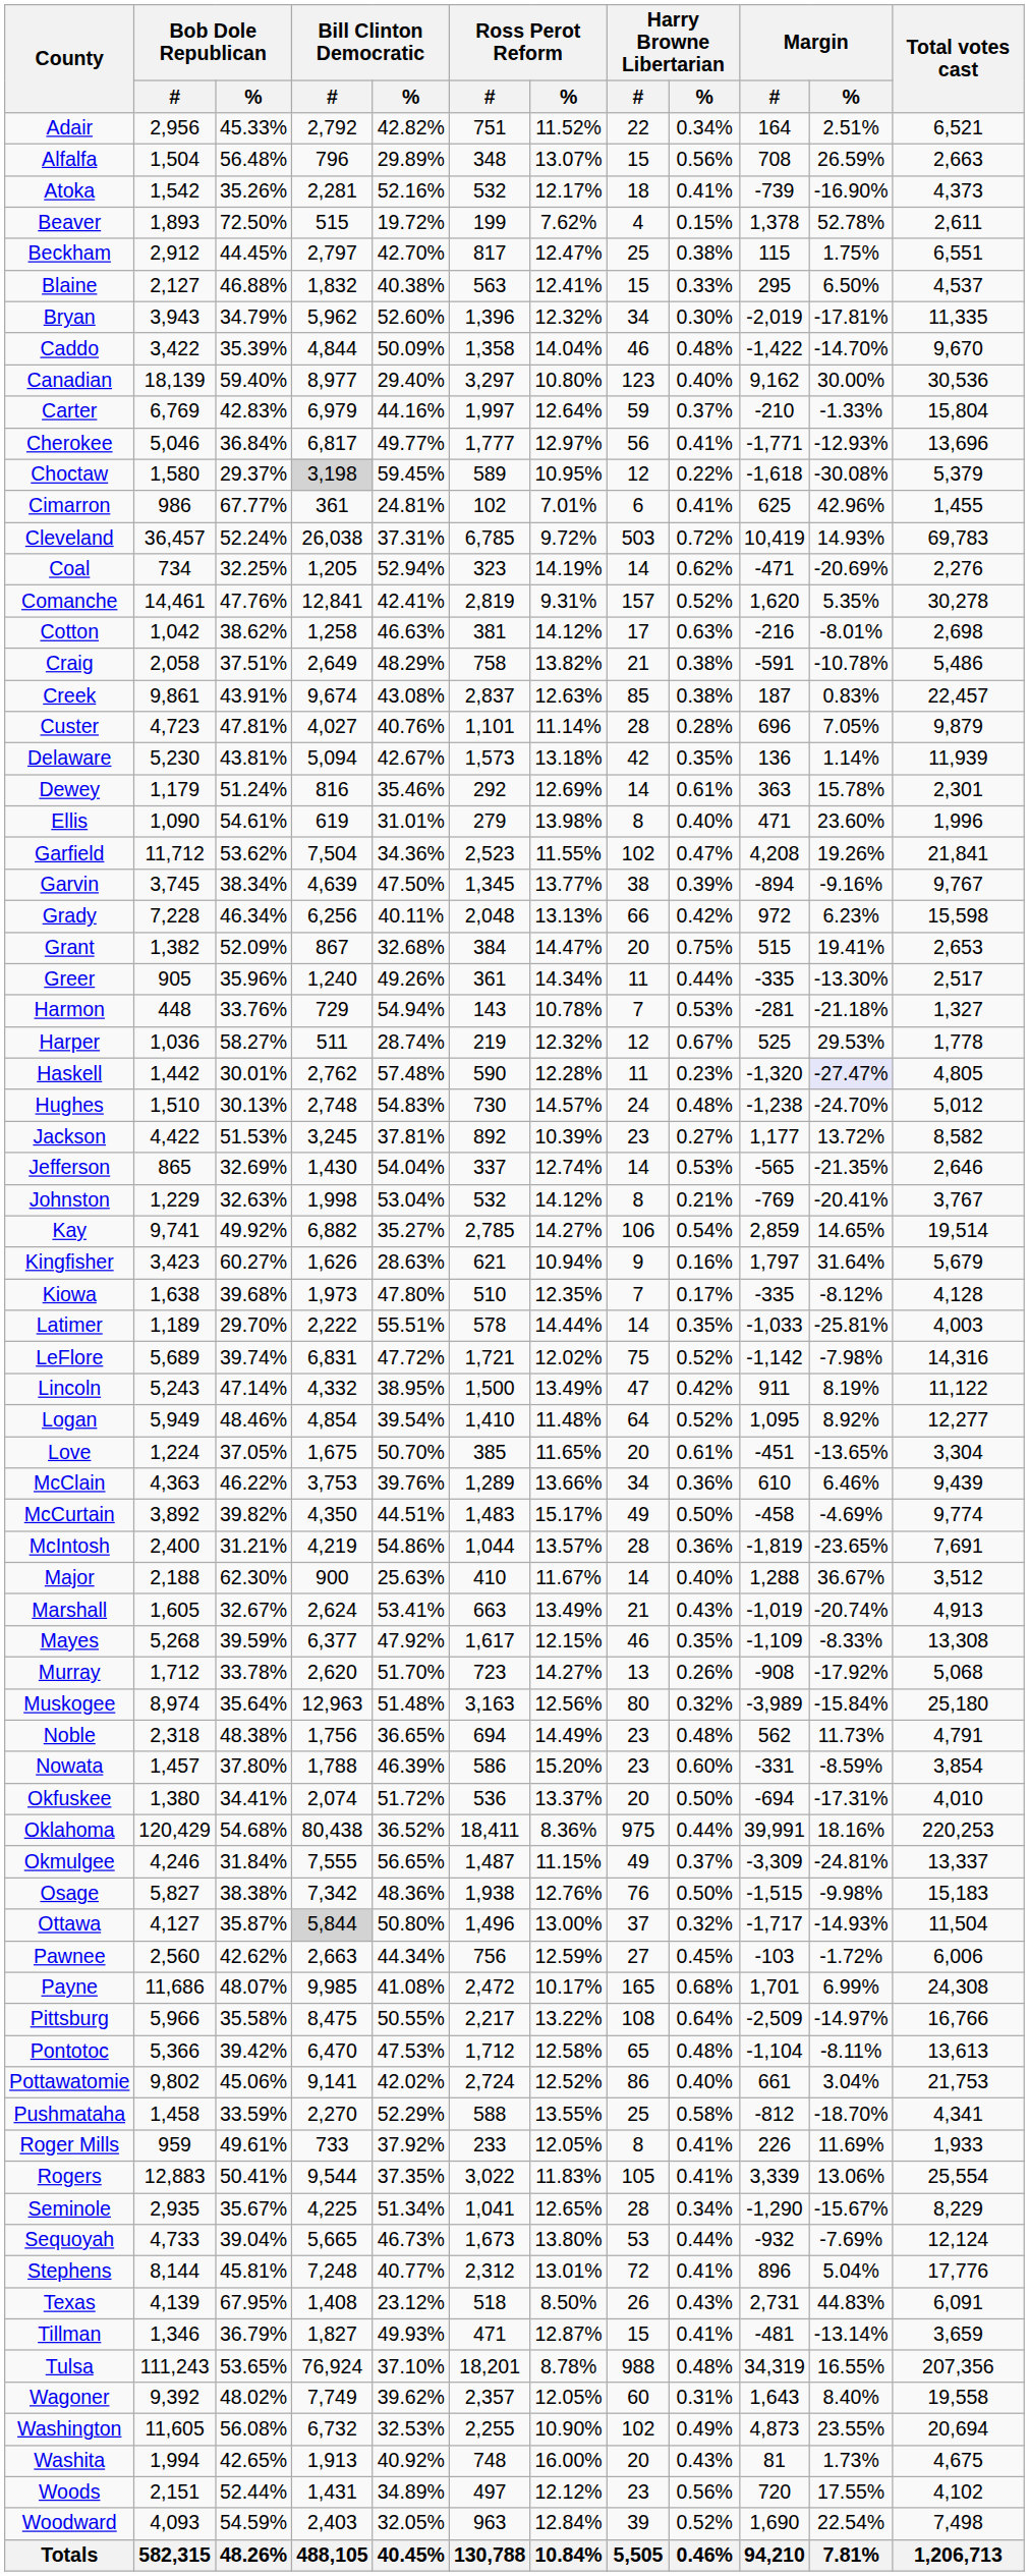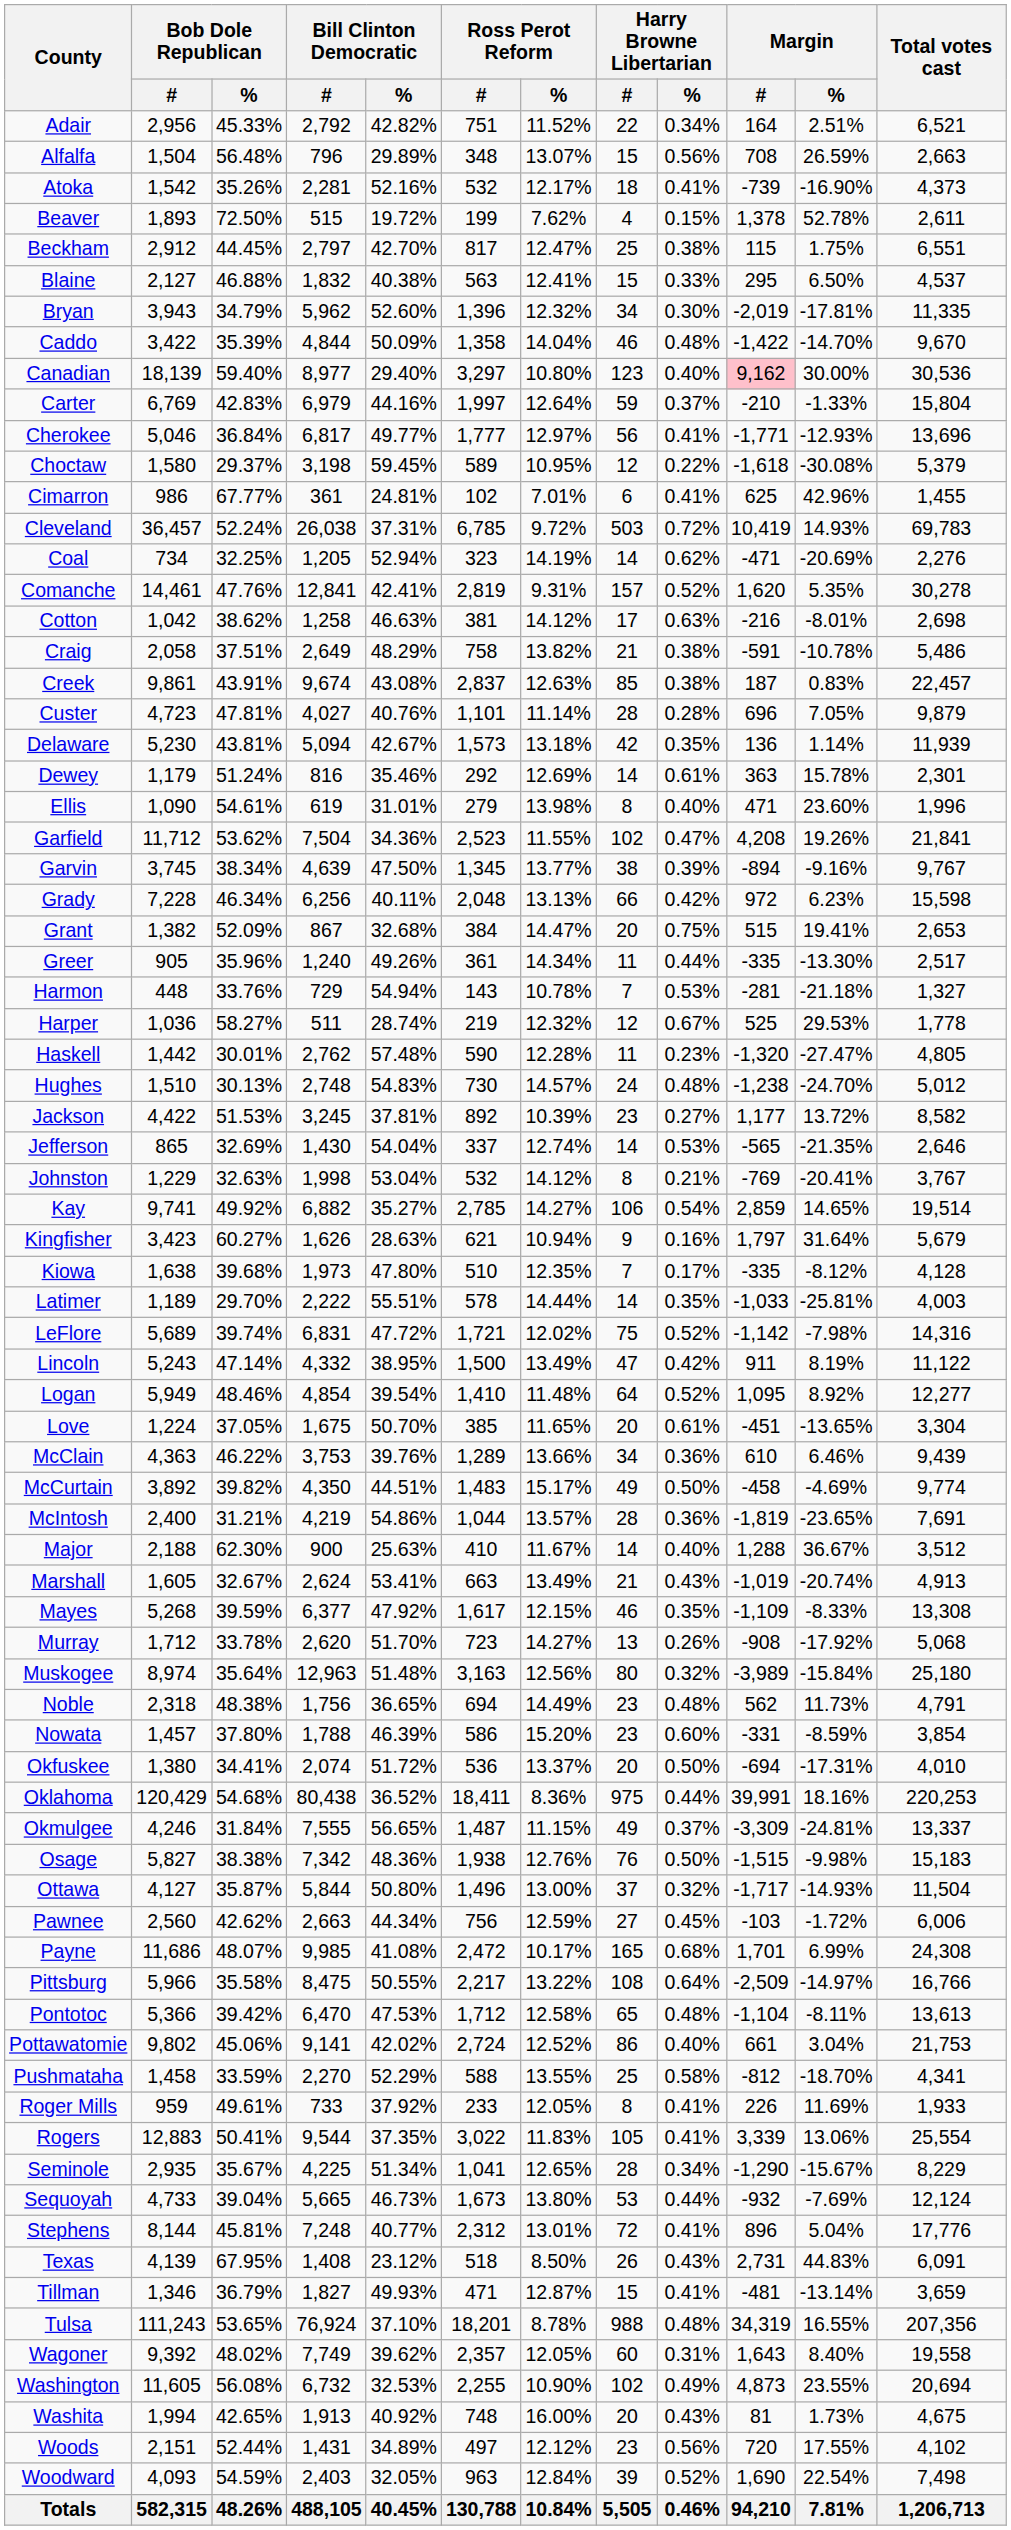Canadian | Margin / #: no background -> pink background
Choctaw | Bill Clinton Democratic / #: lightgrey background -> no background
Haskell | Margin / %: lavender background -> no background
Ottawa | Bill Clinton Democratic / #: lightgrey background -> no background
